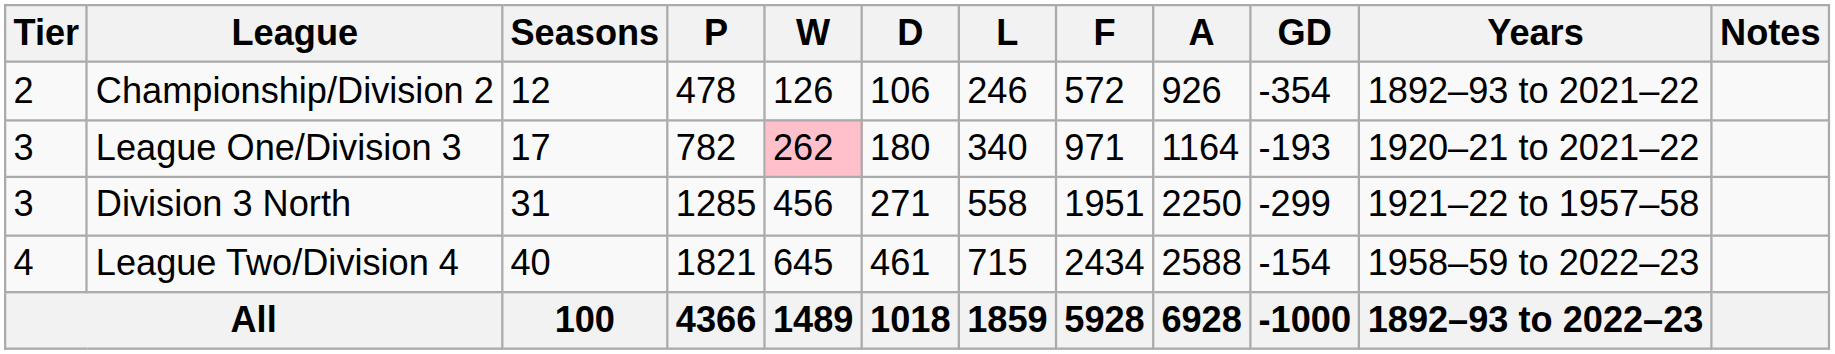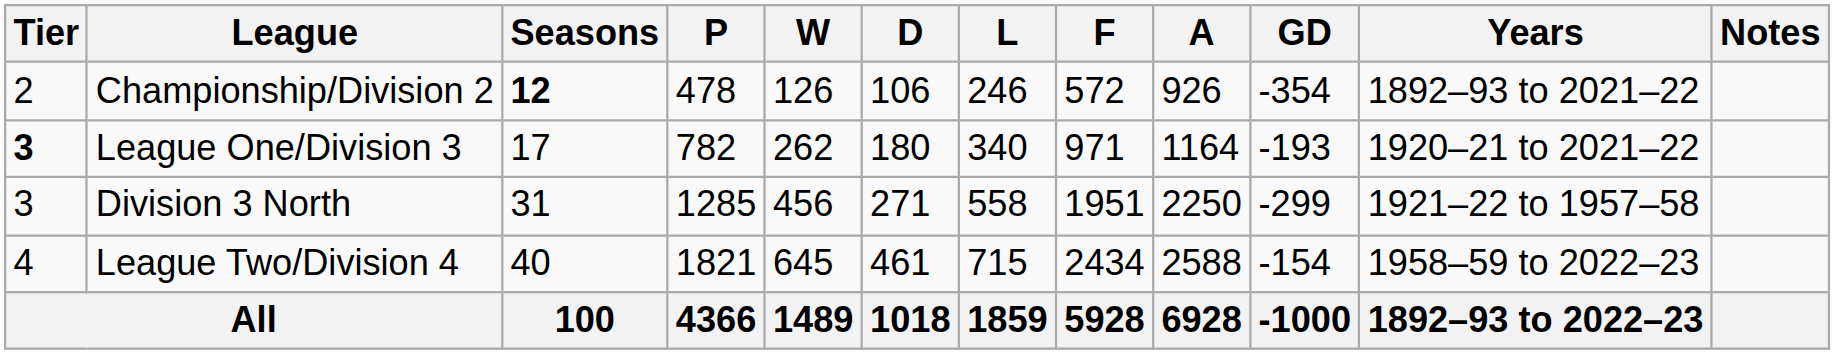Championship/Division 2 | Seasons: normal -> bold
League One/Division 3 | Tier: normal -> bold
League One/Division 3 | W: pink background -> no background
